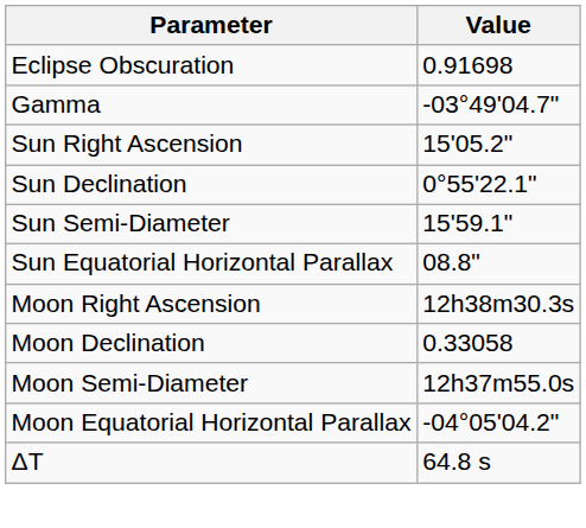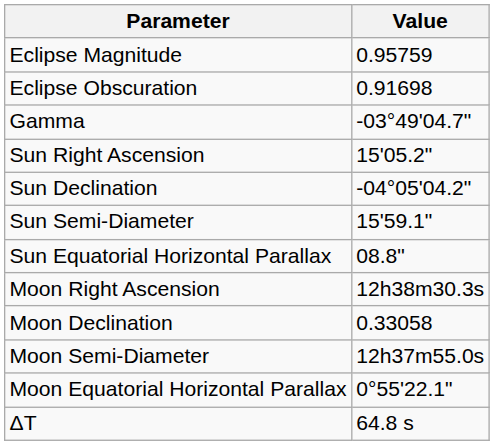+ row: Eclipse Magnitude | 0.95759
Sun Declination | Value: 0°55'22.1" -> -04°05'04.2"
Moon Equatorial Horizontal Parallax | Value: -04°05'04.2" -> 0°55'22.1"
